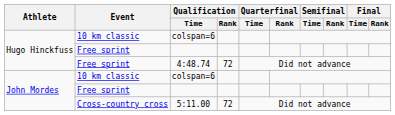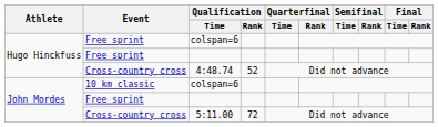Hugo Hinckfuss / colspan=6 | Event: 10 km classic -> Free sprint
4:48.74 | Event: Free sprint -> Cross-country cross
4:48.74 | Qualification / Rank: 72 -> 52
